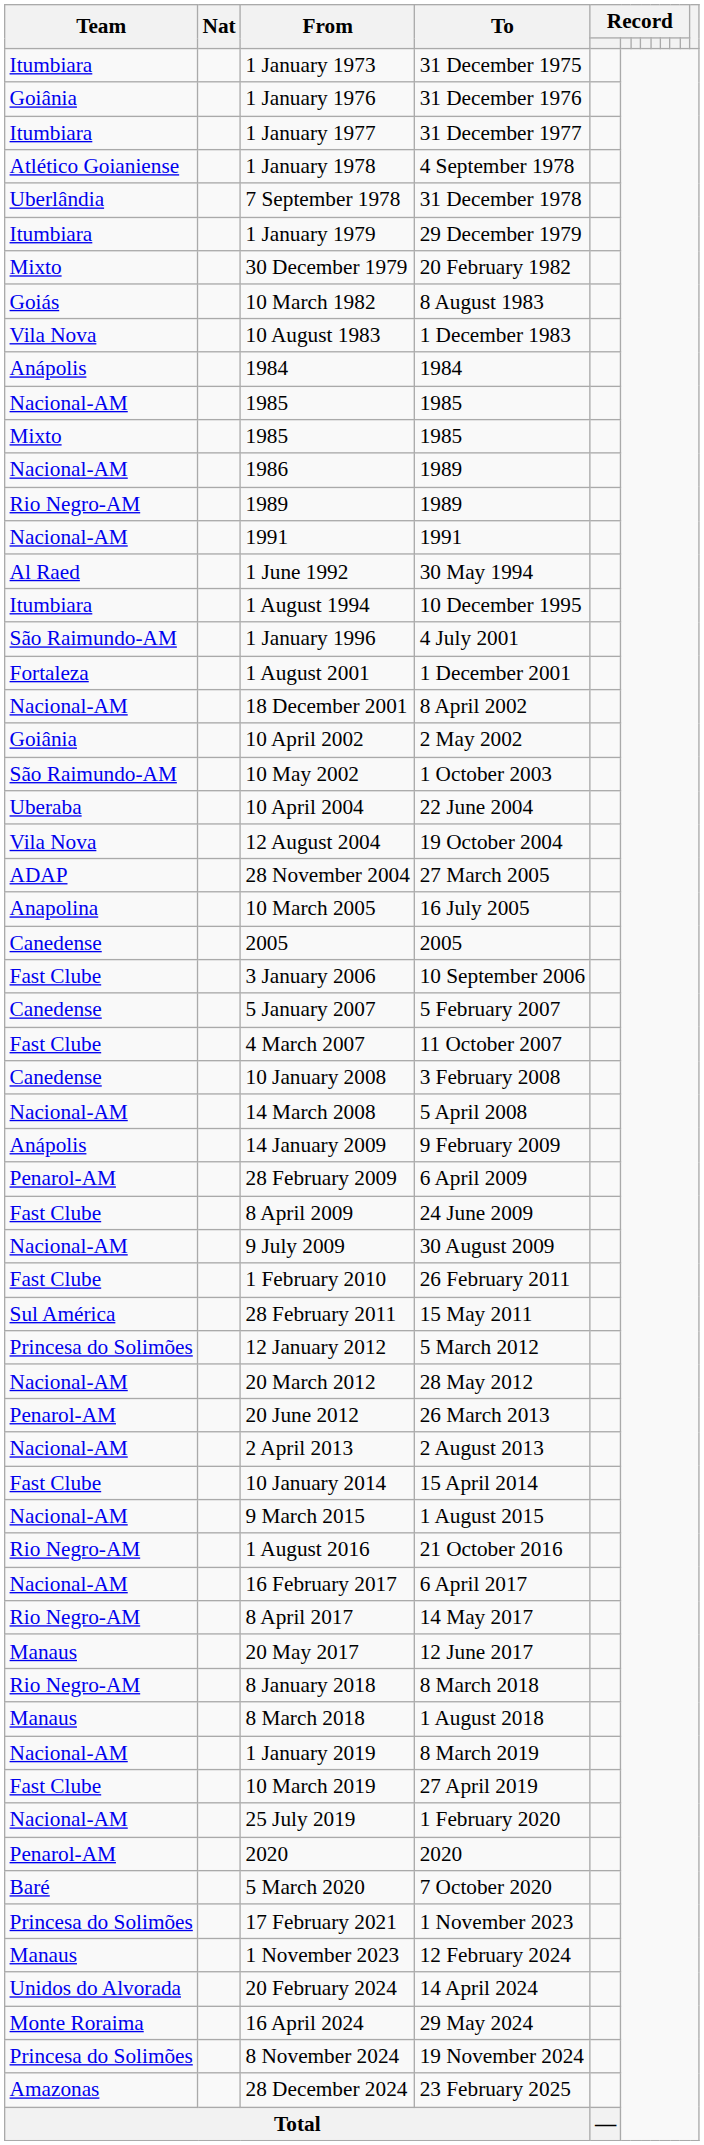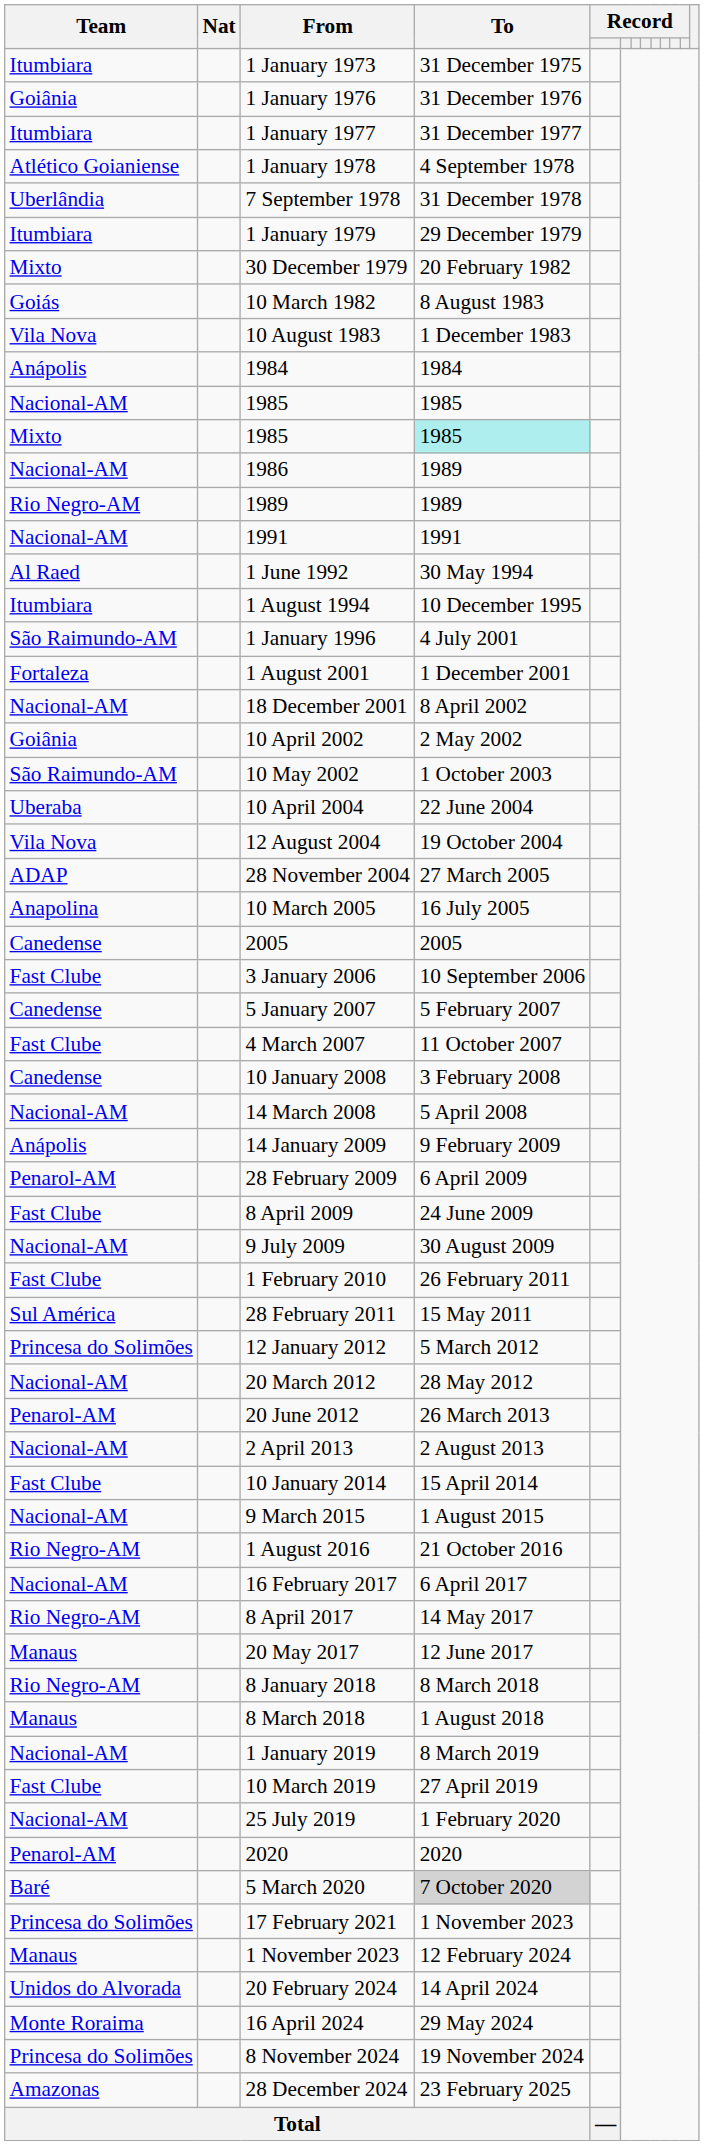Mixto / 1985 | To: no background -> paleturquoise background
5 March 2020 | To: no background -> lightgrey background
